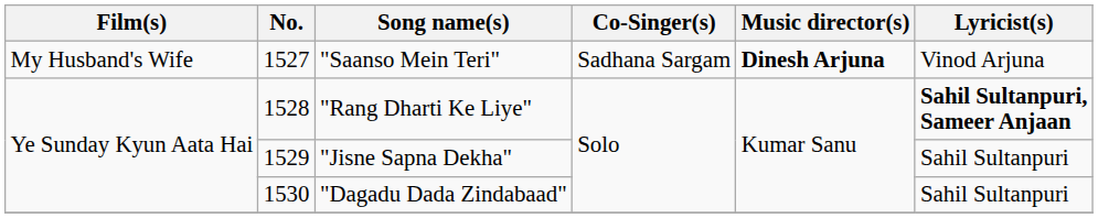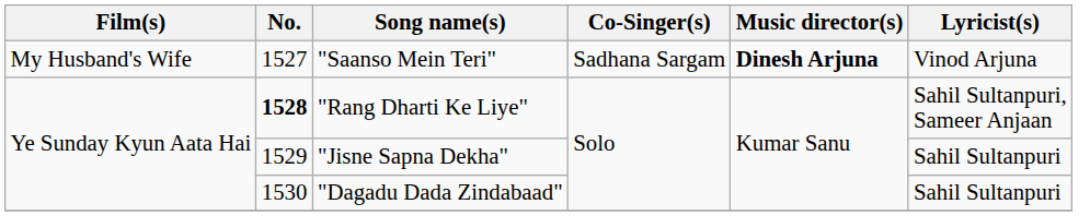"Rang Dharti Ke Liye" | No.: normal -> bold
"Rang Dharti Ke Liye" | Lyricist(s): bold -> normal
